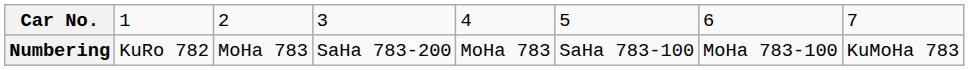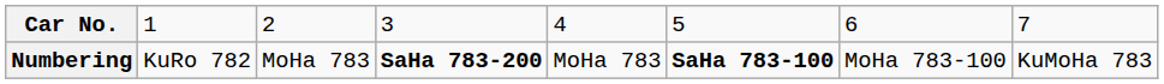Numbering | column 4: normal -> bold
Numbering | column 6: normal -> bold
